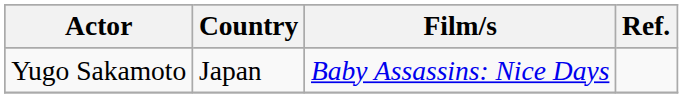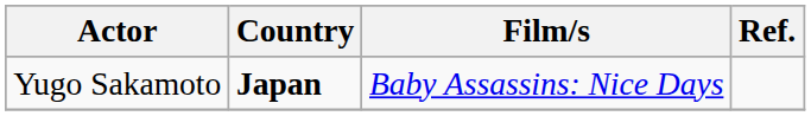Yugo Sakamoto | Country: normal -> bold
